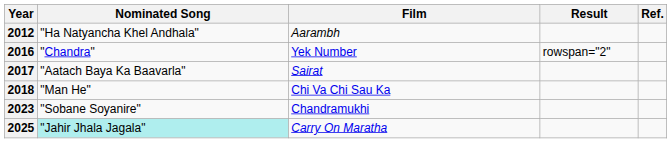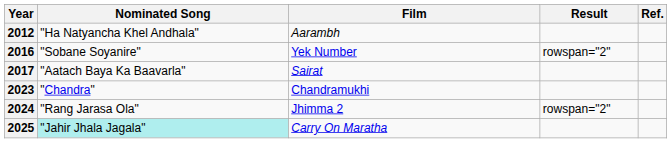2016 | Nominated Song: "Chandra" -> "Sobane Soyanire"
- row: 2018 | "Man He" | Chi Va Chi Sau Ka
2023 | Nominated Song: "Sobane Soyanire" -> "Chandra"
+ row: 2024 | "Rang Jarasa Ola" | Jhimma 2 | rowspan="2"
